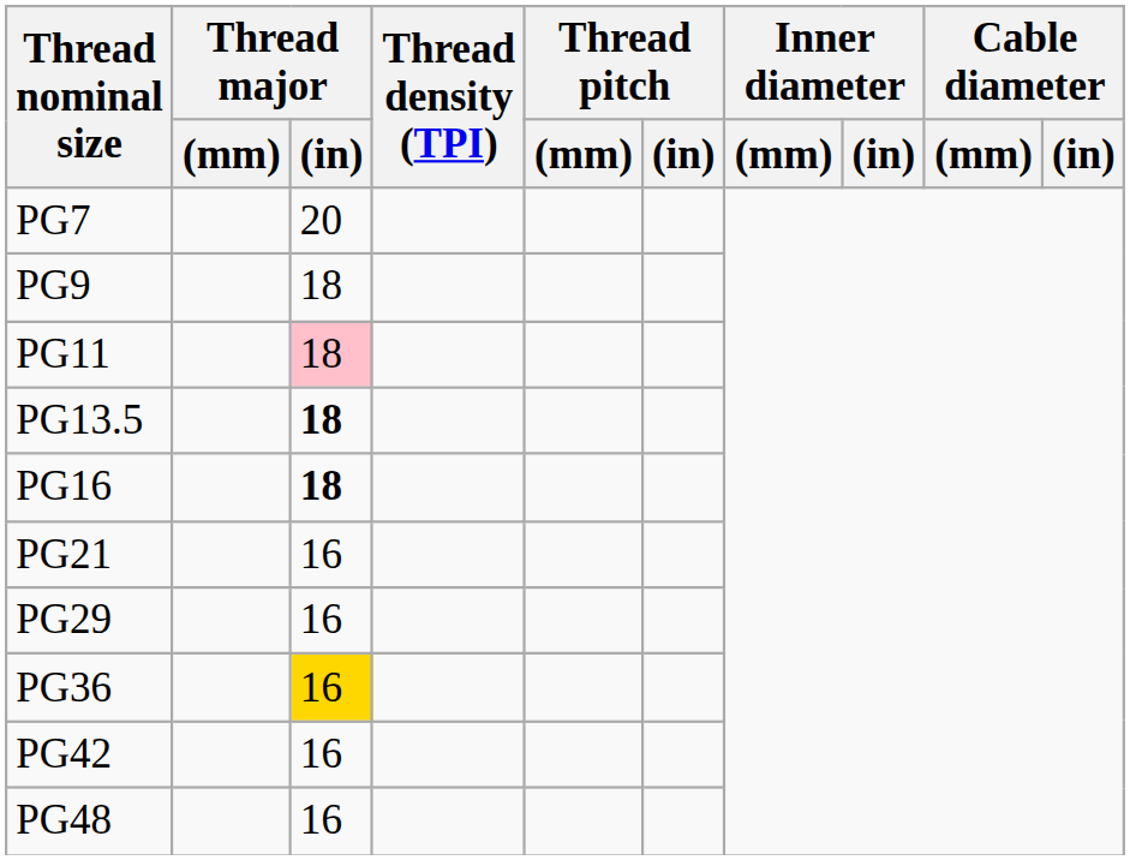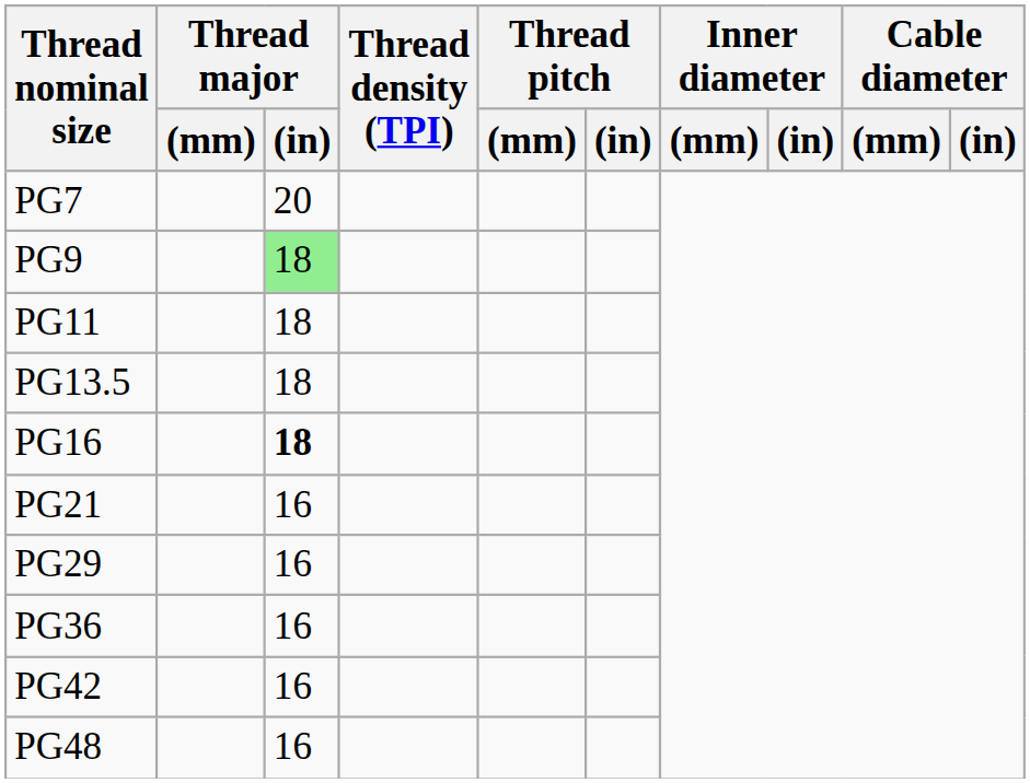PG9 | Thread major / (in): no background -> lightgreen background
PG11 | Thread major / (in): pink background -> no background
PG13.5 | Thread major / (in): bold -> normal
PG36 | Thread major / (in): gold background -> no background
